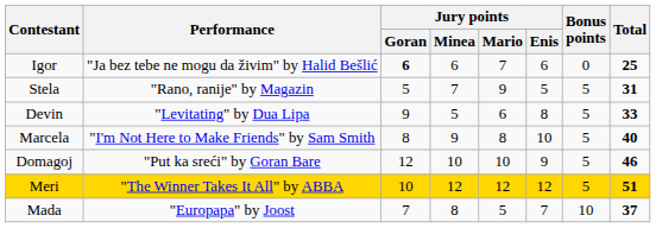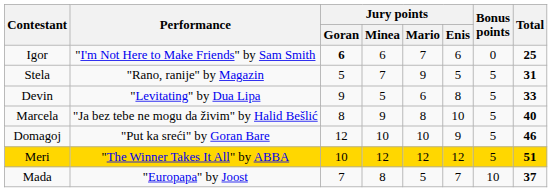Igor | Performance: "Ja bez tebe ne mogu da živim" by Halid Bešlić -> "I'm Not Here to Make Friends" by Sam Smith
Marcela | Performance: "I'm Not Here to Make Friends" by Sam Smith -> "Ja bez tebe ne mogu da živim" by Halid Bešlić
